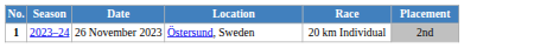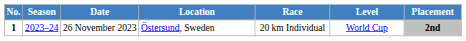+ column: Level | World Cup
26 November 2023 | Placement: normal -> bold
